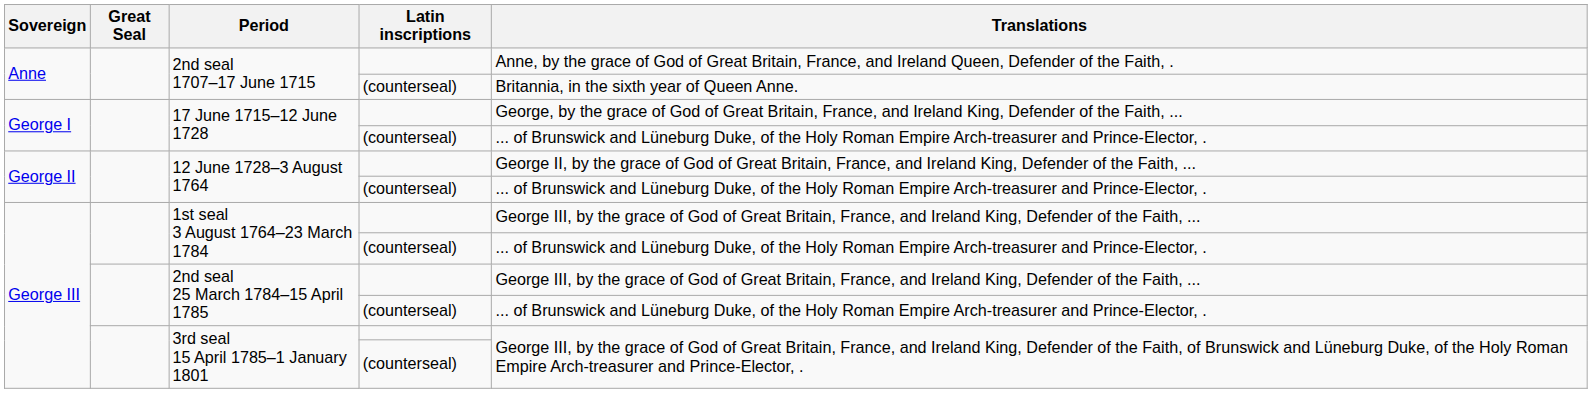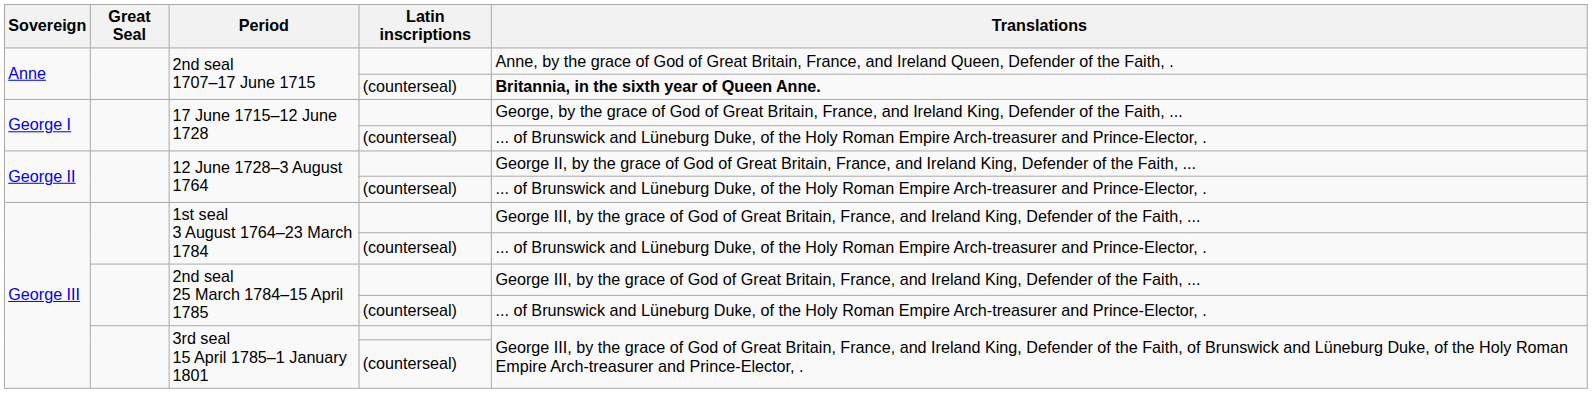2nd seal 1707–17 June 1715 / (counterseal) | Translations: normal -> bold
